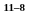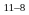row 1 | column 1: bold -> normal
